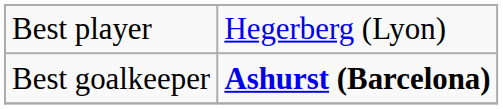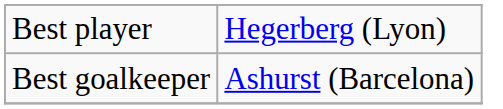Best goalkeeper | column 2: bold -> normal
